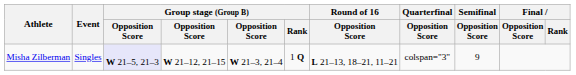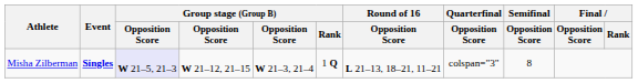Misha Zilberman | Event: normal -> bold
Misha Zilberman | Semifinal / Opposition Score: 9 -> 8
